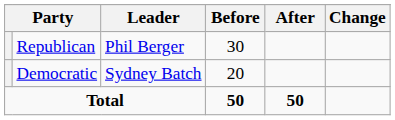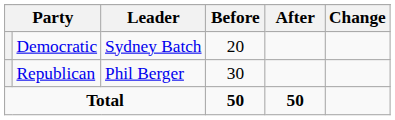rows swapped: Republican <-> Democratic
